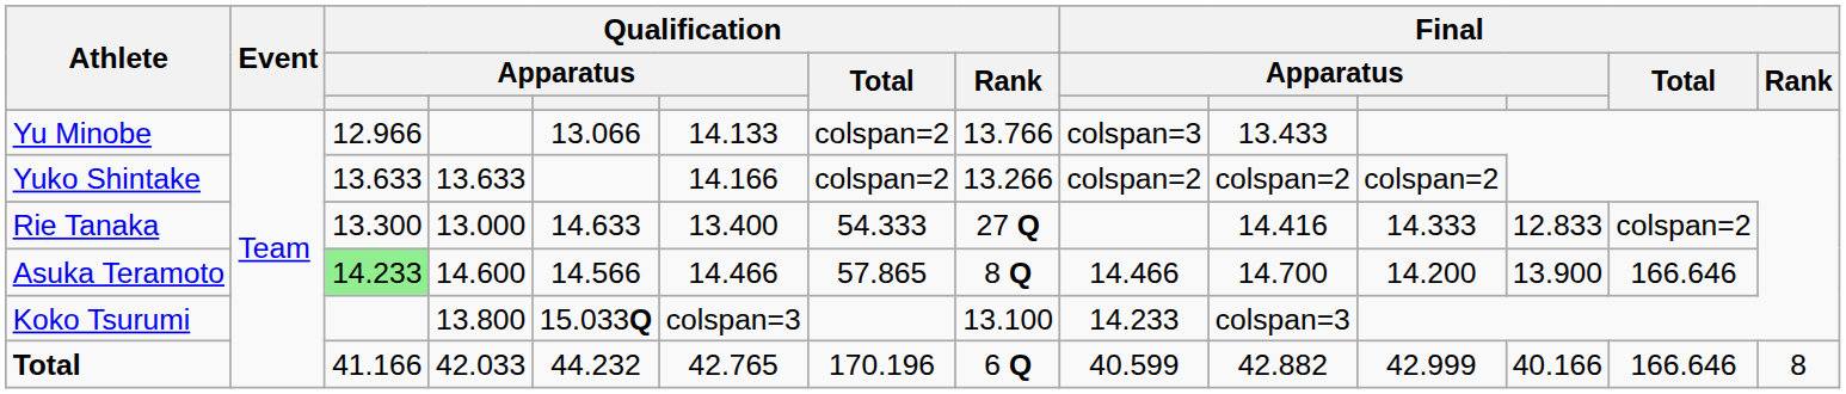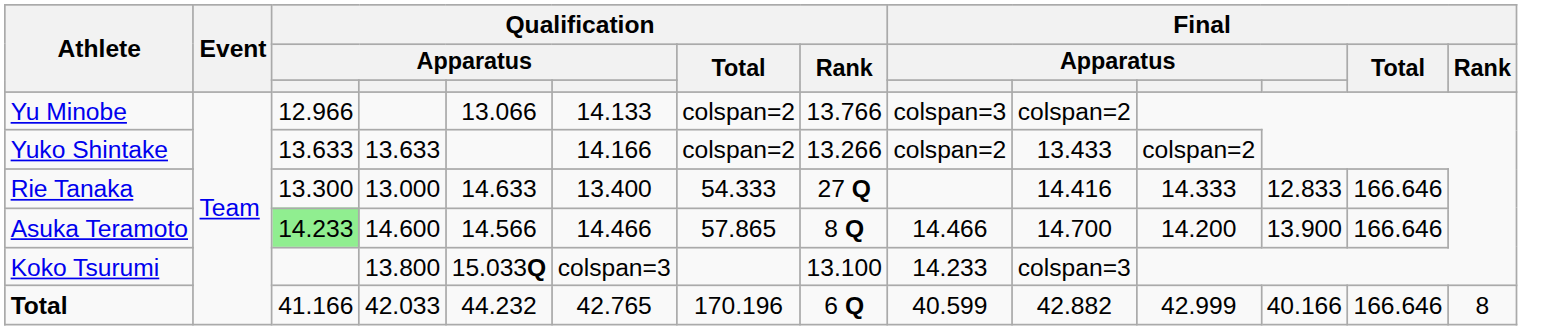Yu Minobe | column 10: 13.433 -> colspan=2
Yuko Shintake | column 10: colspan=2 -> 13.433
Rie Tanaka | Final / Total: colspan=2 -> 166.646
